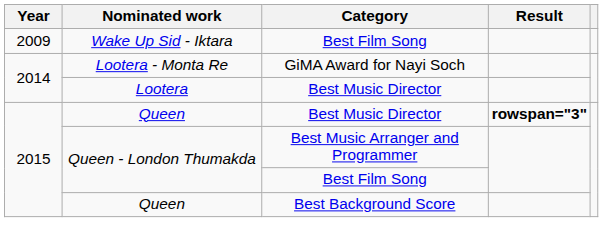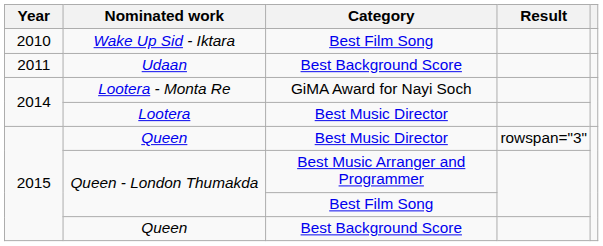Wake Up Sid - Iktara | Year: 2009 -> 2010
+ row: 2011 | Udaan | Best Background Score
Queen / Best Music Director | Result: bold -> normal
